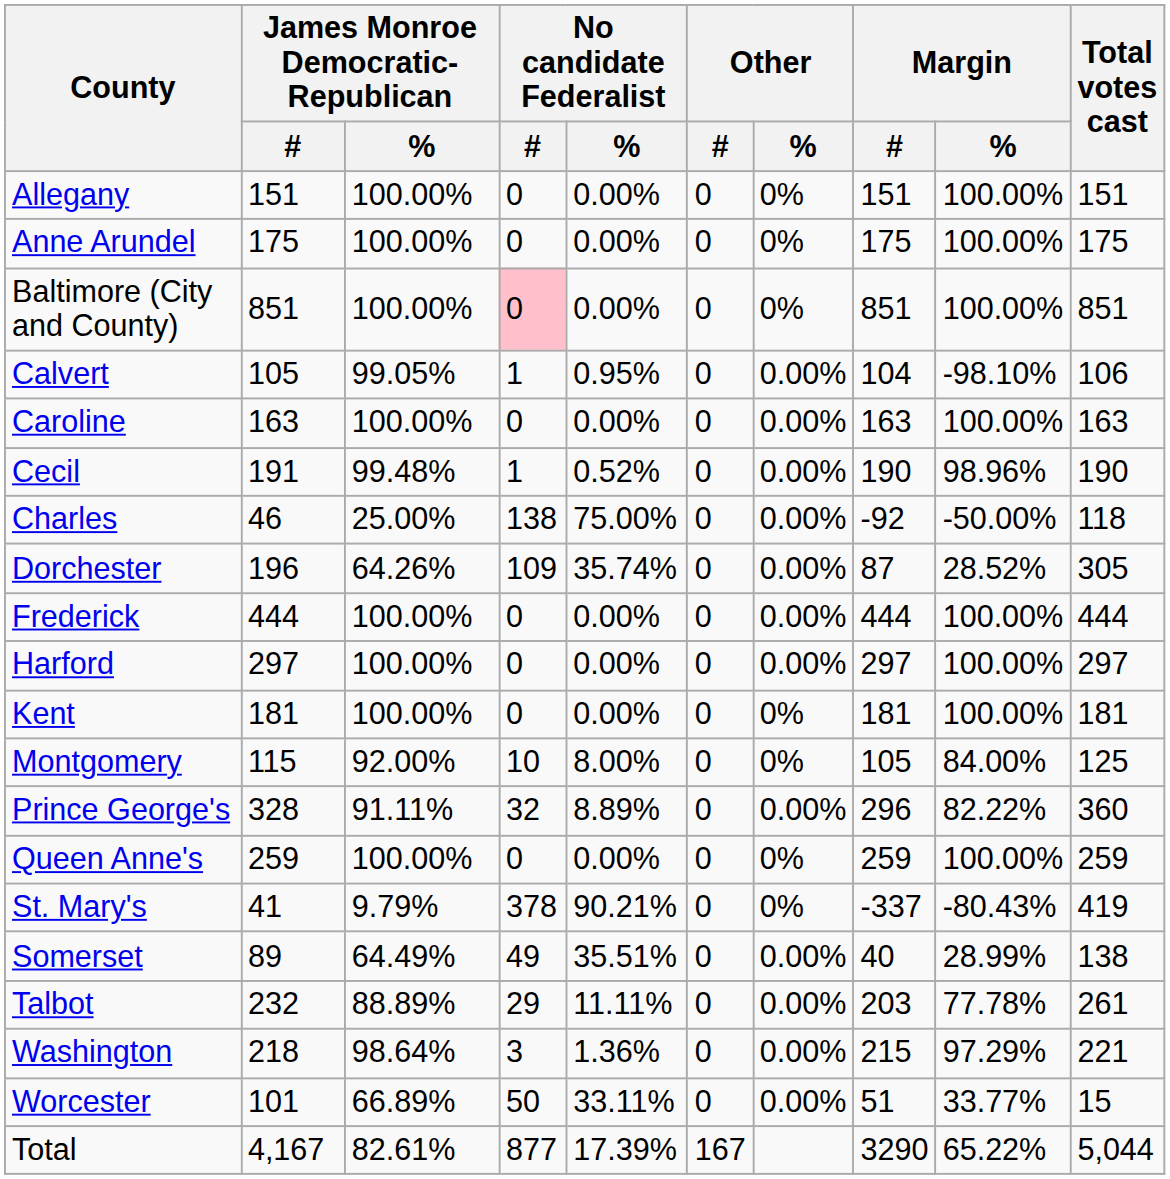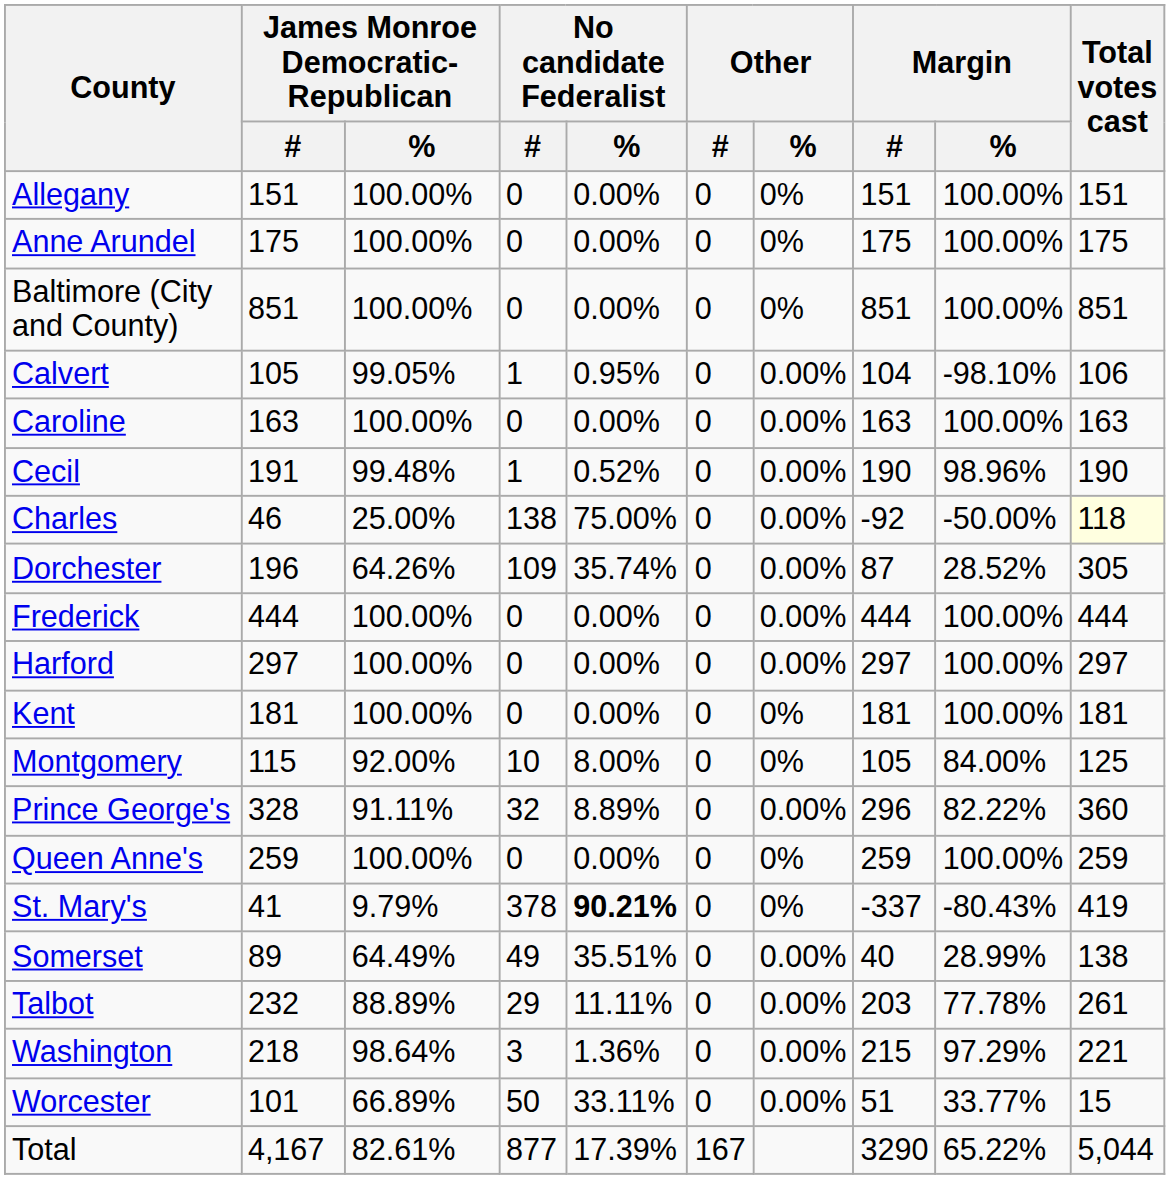Baltimore (City and County) | No candidate Federalist / #: pink background -> no background
Charles | Total votes cast: no background -> lightyellow background
St. Mary's | No candidate Federalist / %: normal -> bold
